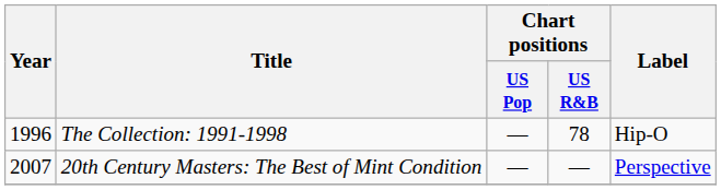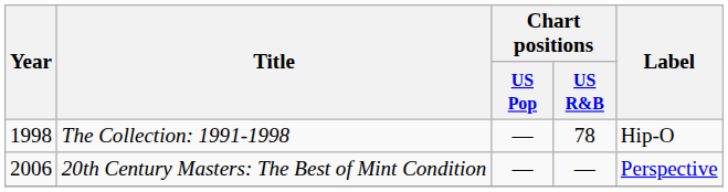The Collection: 1991-1998 | Year: 1996 -> 1998
20th Century Masters: The Best of Mint Condition | Year: 2007 -> 2006
